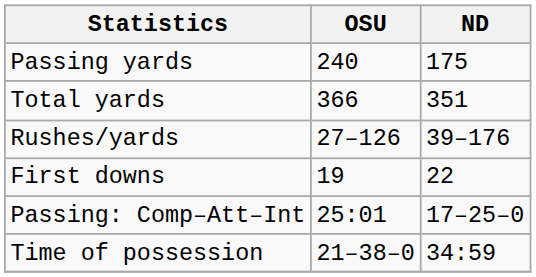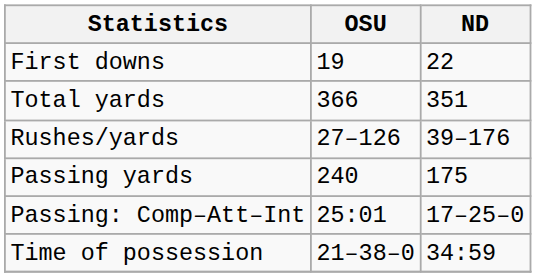rows swapped: First downs <-> Passing yards
